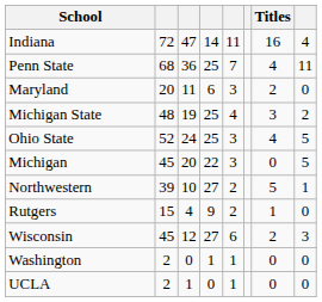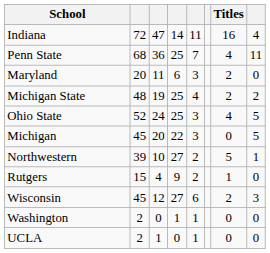Michigan State | Titles: 3 -> 2
